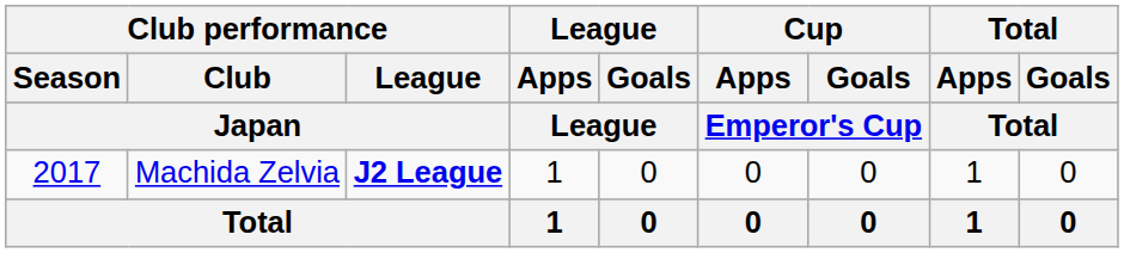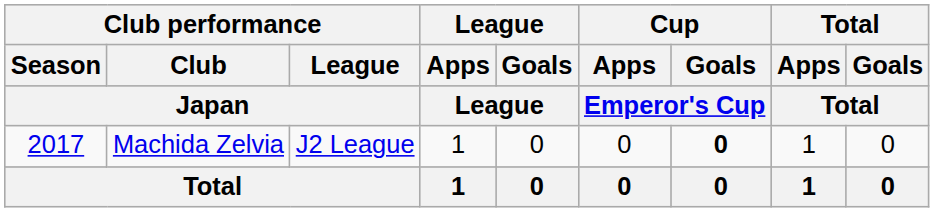Machida Zelvia | Club performance / League / Japan: bold -> normal
Machida Zelvia | Cup / Goals / Emperor's Cup: normal -> bold
